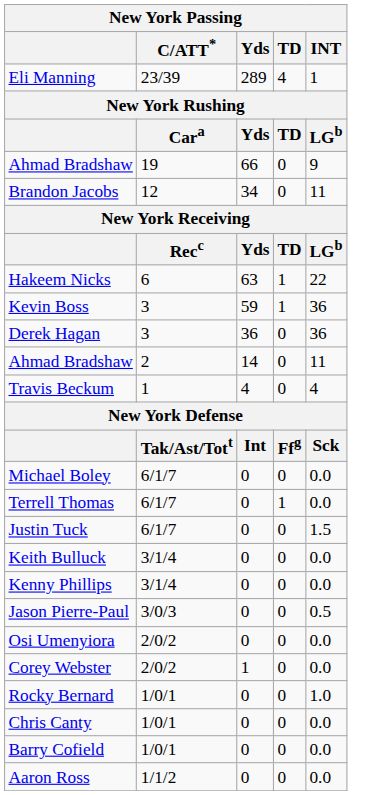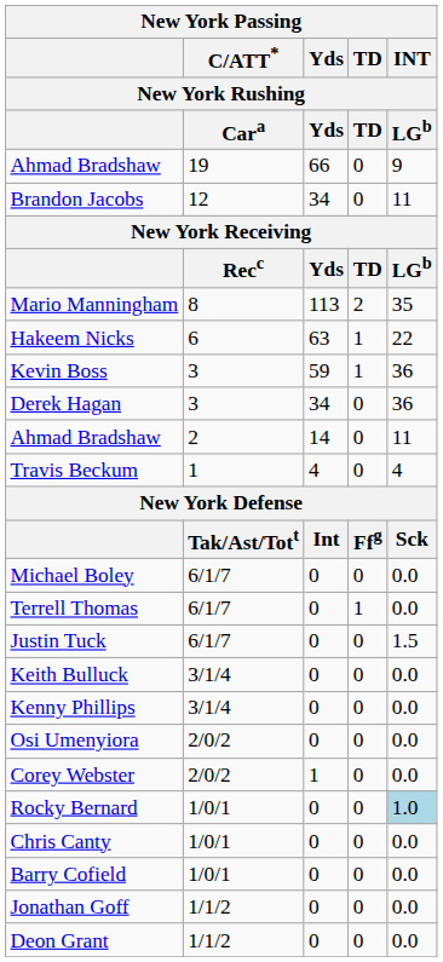- row: Eli Manning | 23/39 | 289 | 4 | 1
+ row: Mario Manningham | 8 | 113 | 2 | 35
Derek Hagan | Yds: 36 -> 34
- row: Jason Pierre-Paul | 3/0/3 | 0 | 0 | 0.5
Rocky Bernard | INT: no background -> lightblue background
+ row: Jonathan Goff | 1/1/2 | 0 | 0 | 0.0
+ row: Deon Grant | 1/1/2 | 0 | 0 | 0.0
- row: Aaron Ross | 1/1/2 | 0 | 0 | 0.0
